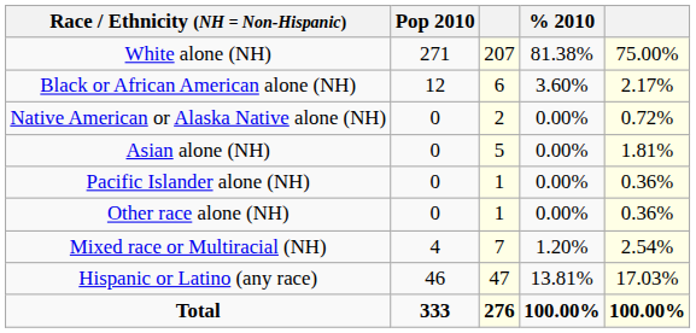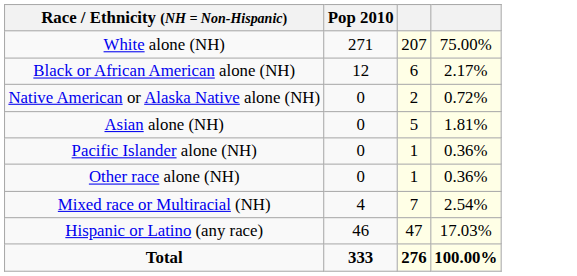- column: % 2010 | 81.38% | 3.60% | 0.00% | 0.00% | 0.00% | 0.00% | 1.20% | 13.81% | 100.00%
